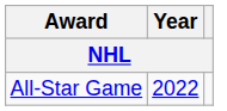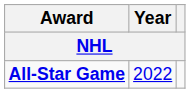row 3 | Award: normal -> bold
